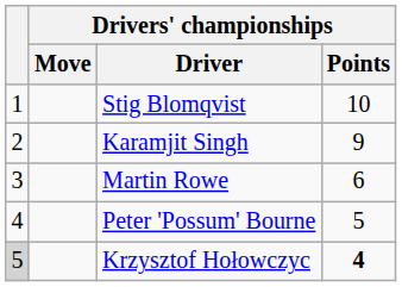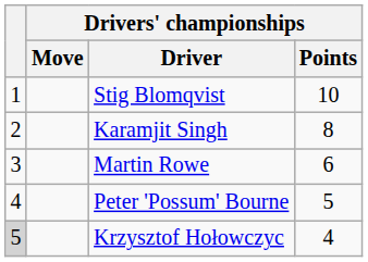Karamjit Singh | Drivers' championships / Points: 9 -> 8
Krzysztof Hołowczyc | Drivers' championships / Points: bold -> normal
